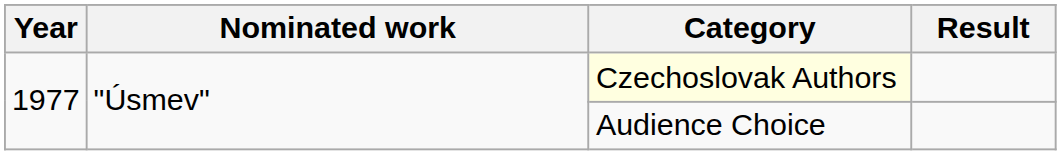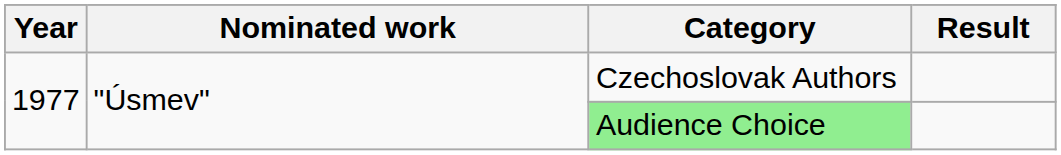Czechoslovak Authors | Category: lightyellow background -> no background
Audience Choice | Category: no background -> lightgreen background
